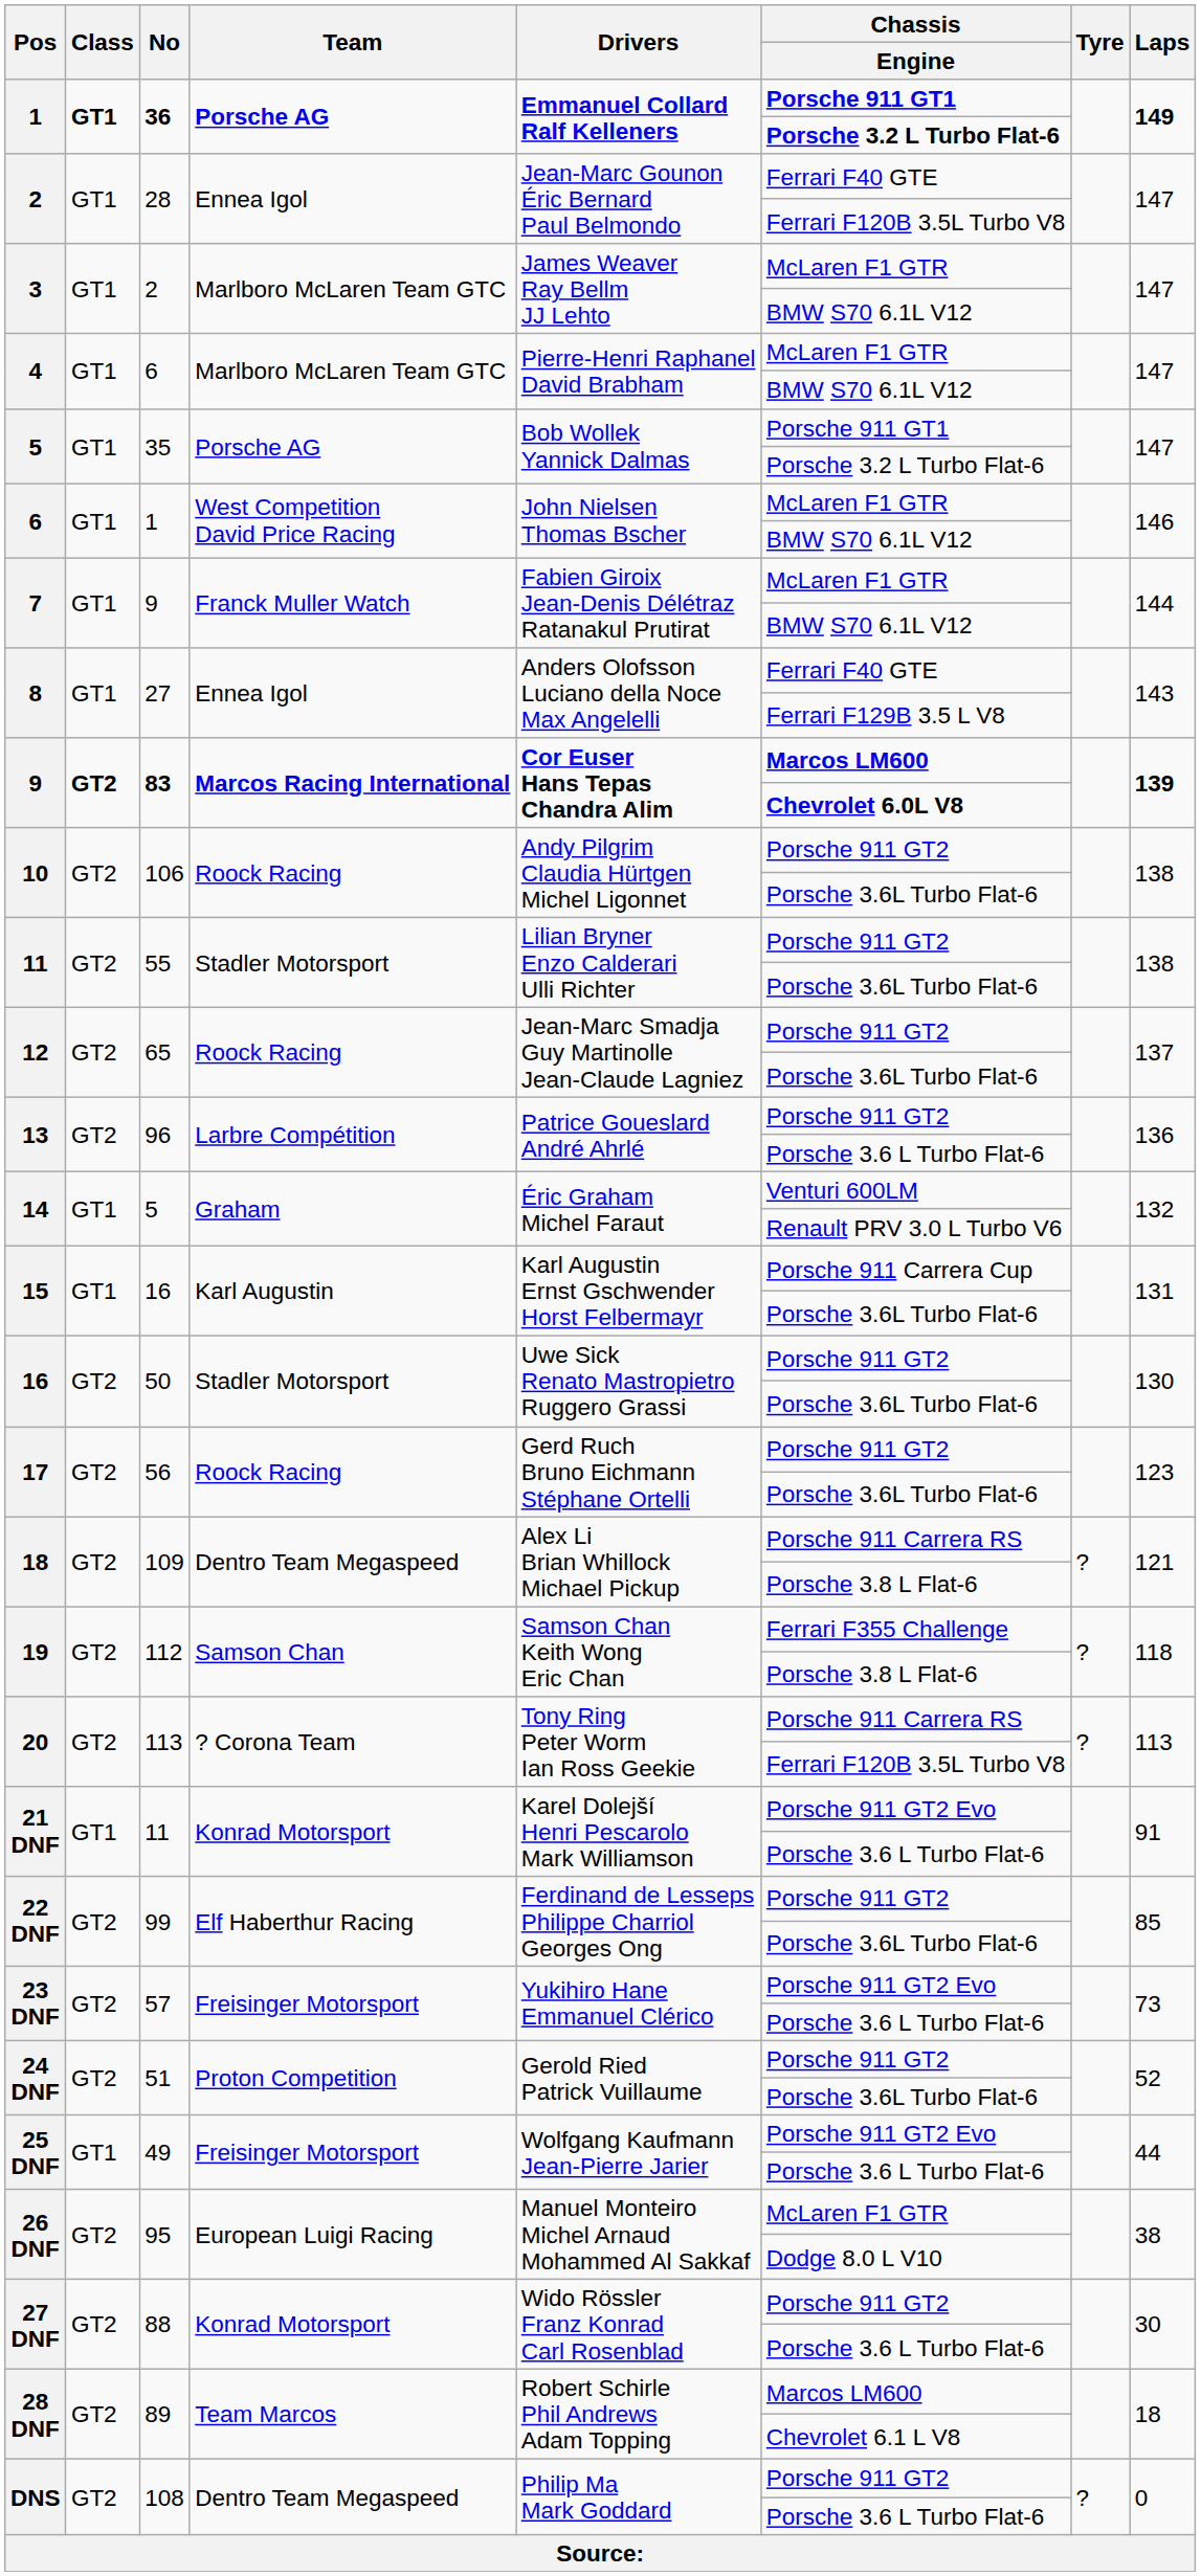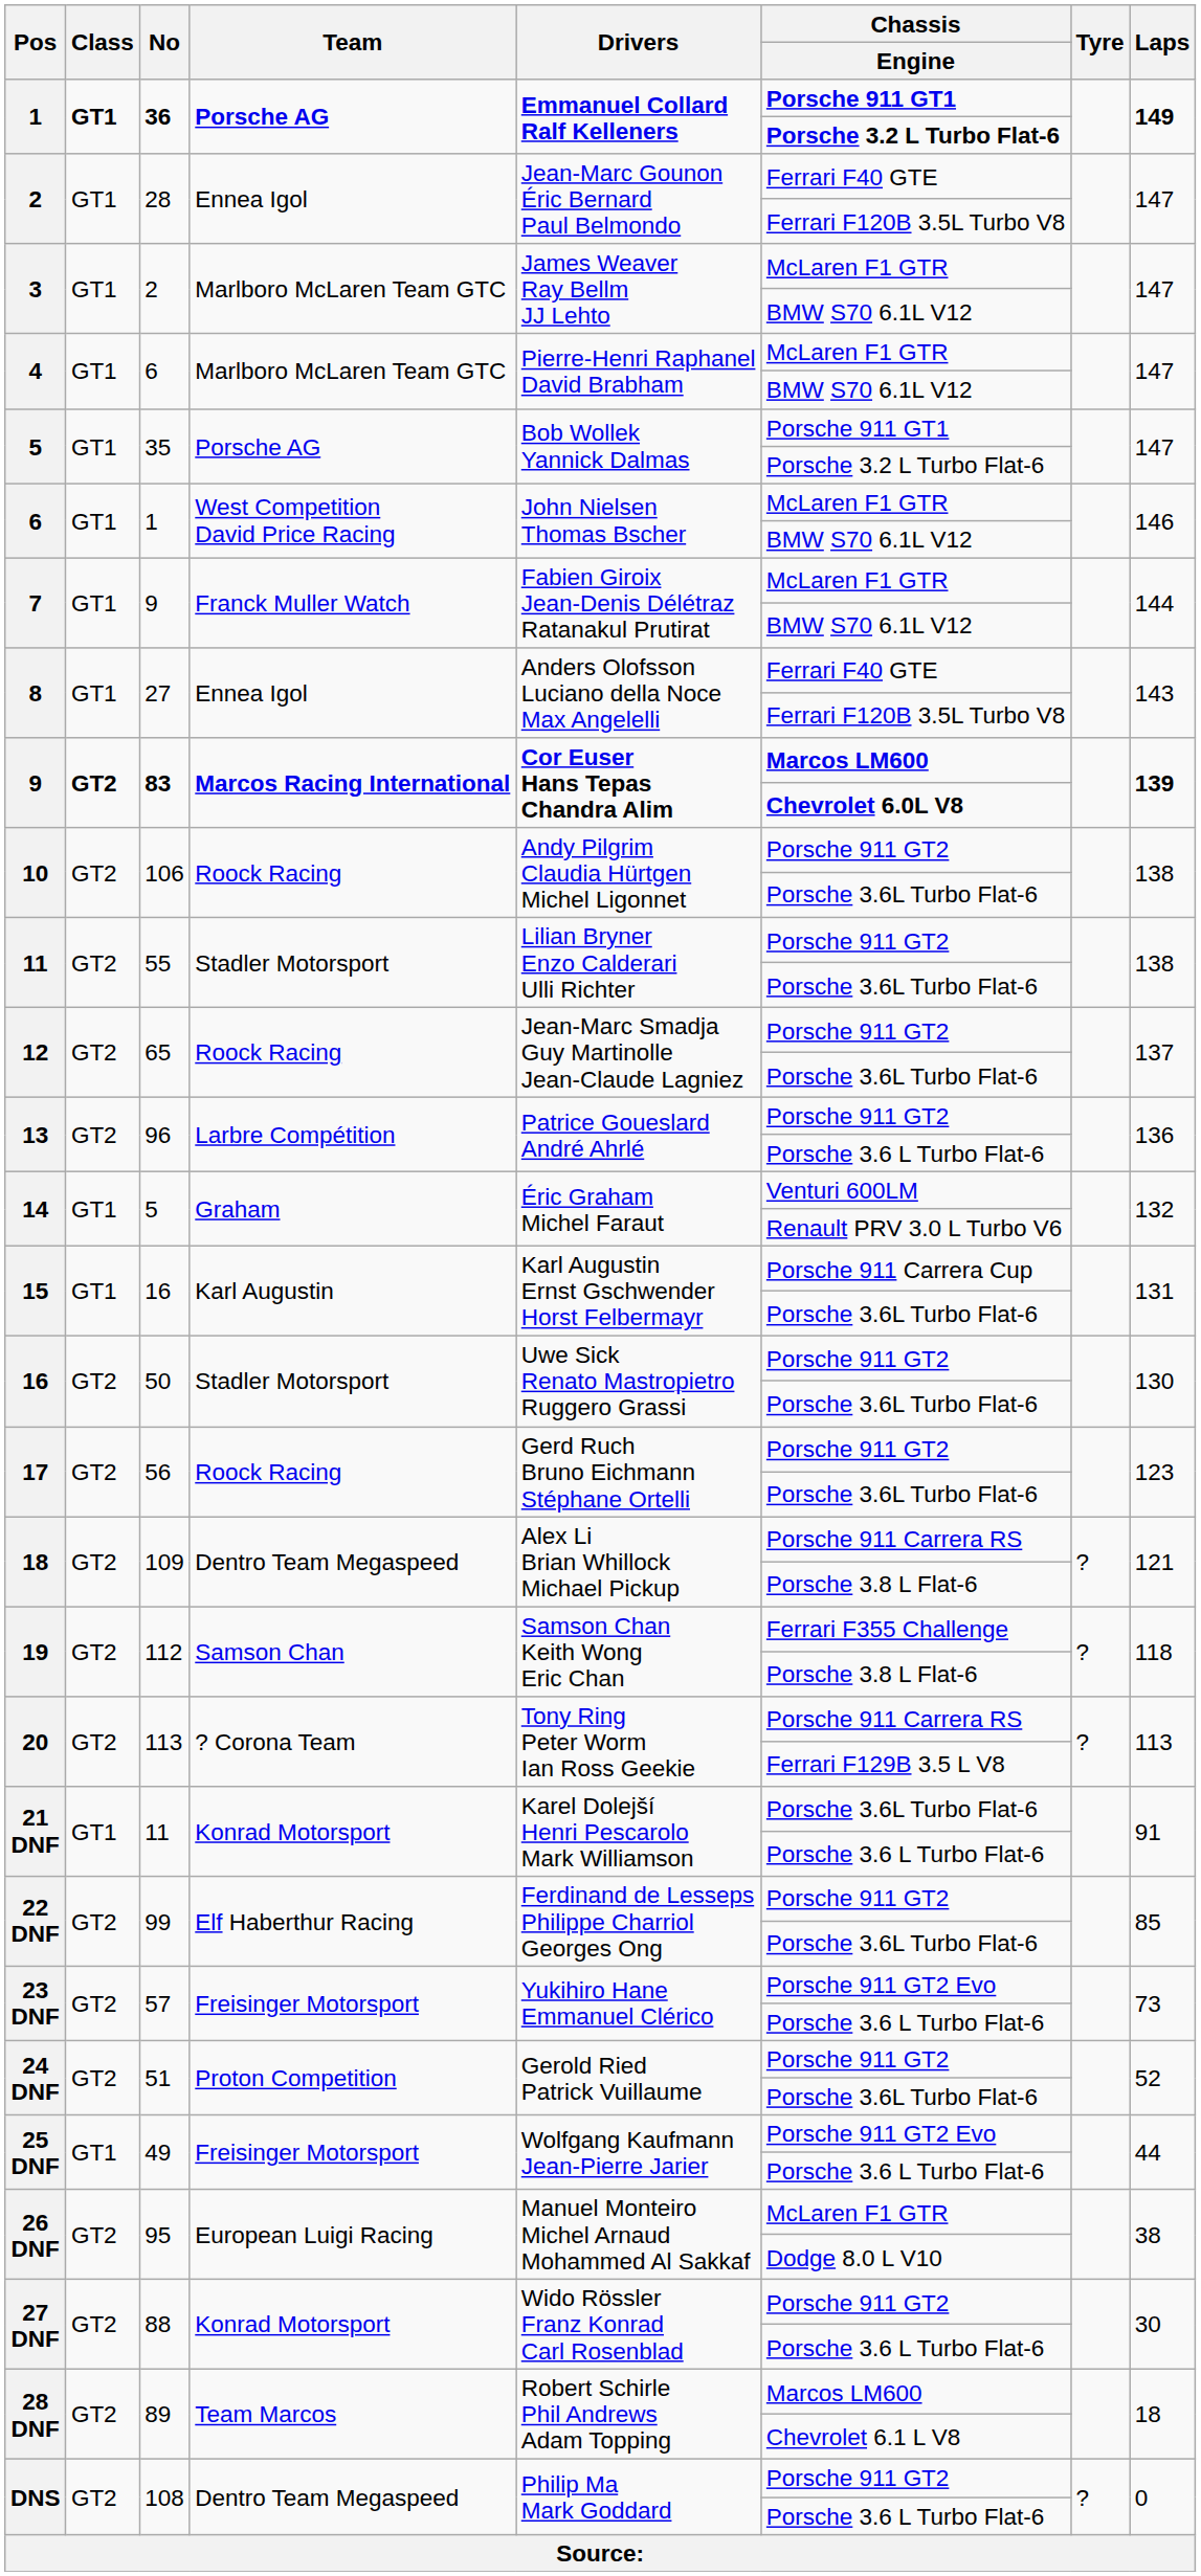row 18 | Chassis / Engine: Ferrari F129B 3.5 L V8 -> Ferrari F120B 3.5L Turbo V8
row 42 | Chassis / Engine: Ferrari F120B 3.5L Turbo V8 -> Ferrari F129B 3.5 L V8
row 43 | Chassis / Engine: Porsche 911 GT2 Evo -> Porsche 3.6L Turbo Flat-6
